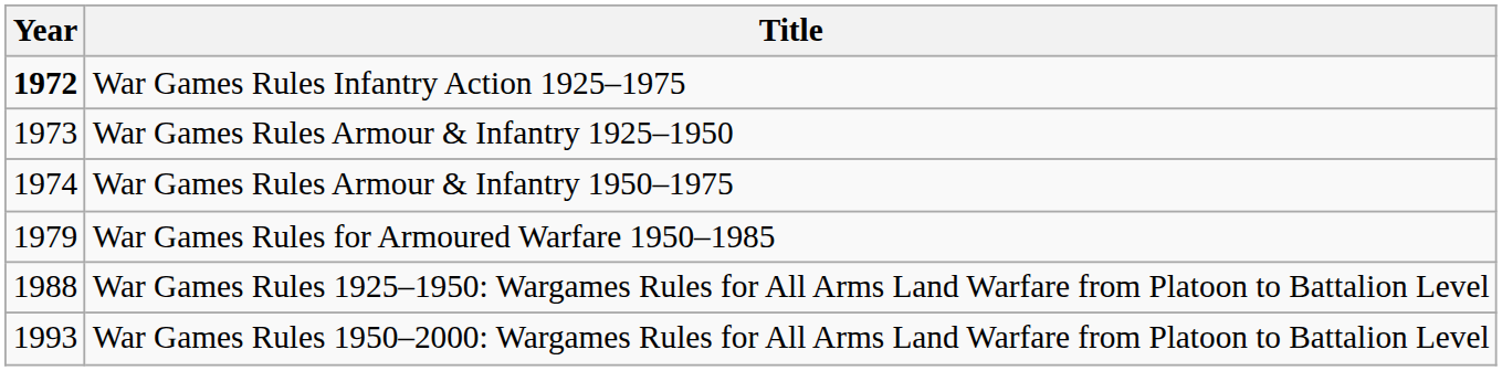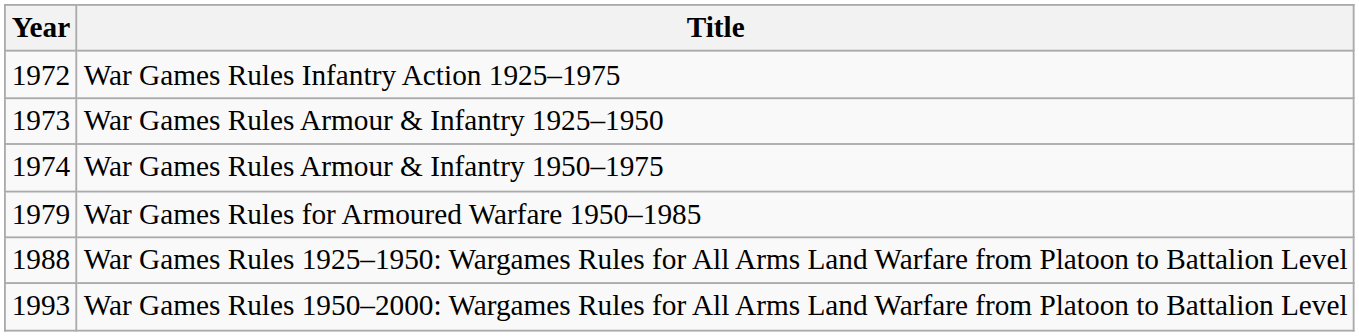War Games Rules Infantry Action 1925–1975 | Year: bold -> normal
